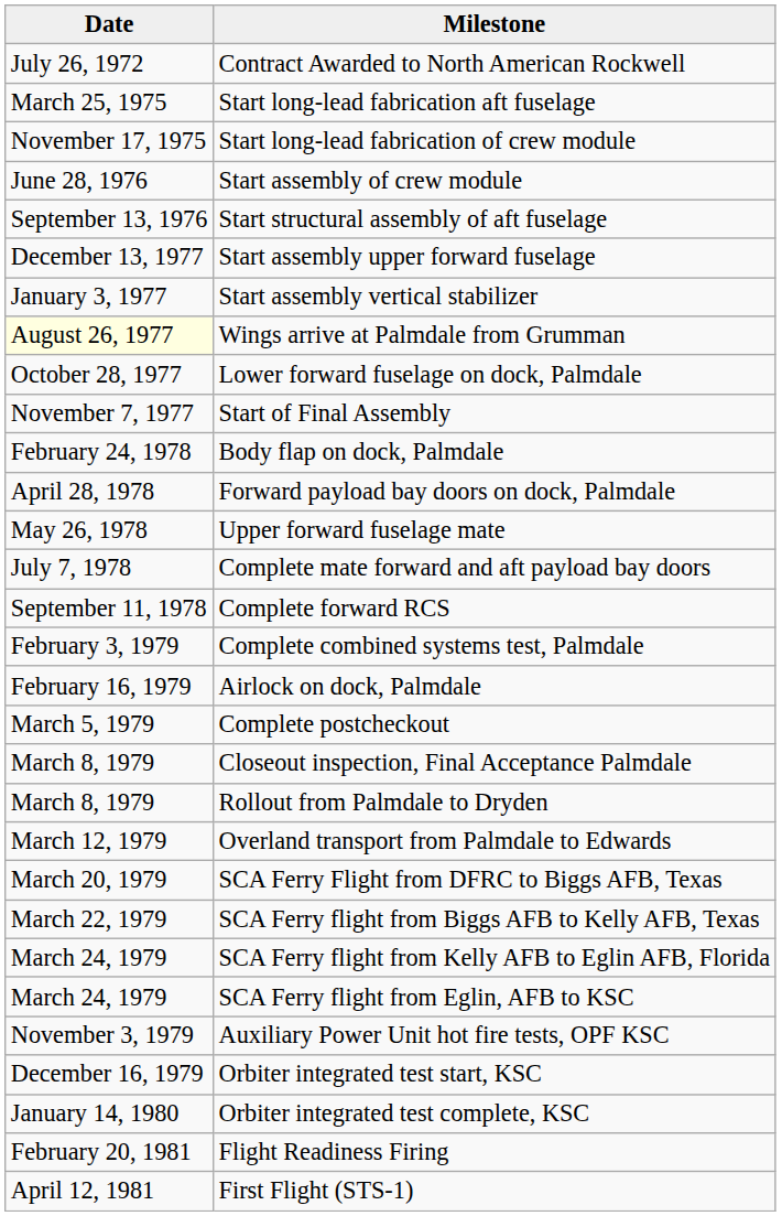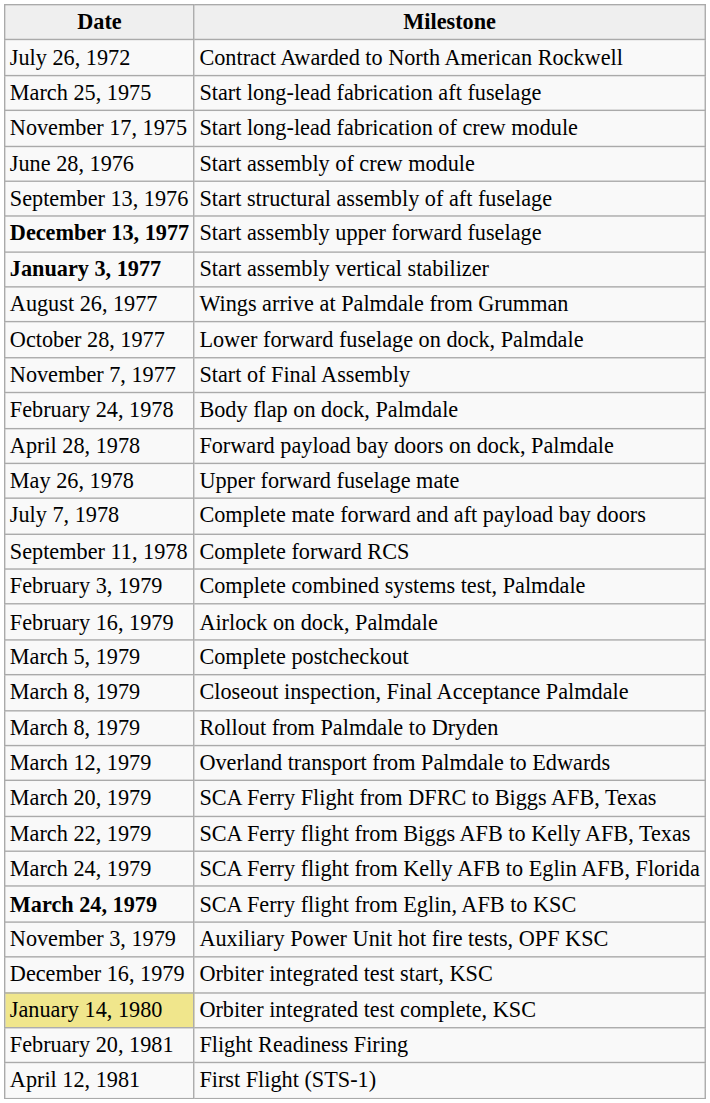Start assembly upper forward fuselage | Date: normal -> bold
Start assembly vertical stabilizer | Date: normal -> bold
Wings arrive at Palmdale from Grumman | Date: lightyellow background -> no background
SCA Ferry flight from Eglin, AFB to KSC | Date: normal -> bold
Orbiter integrated test complete, KSC | Date: no background -> khaki background
